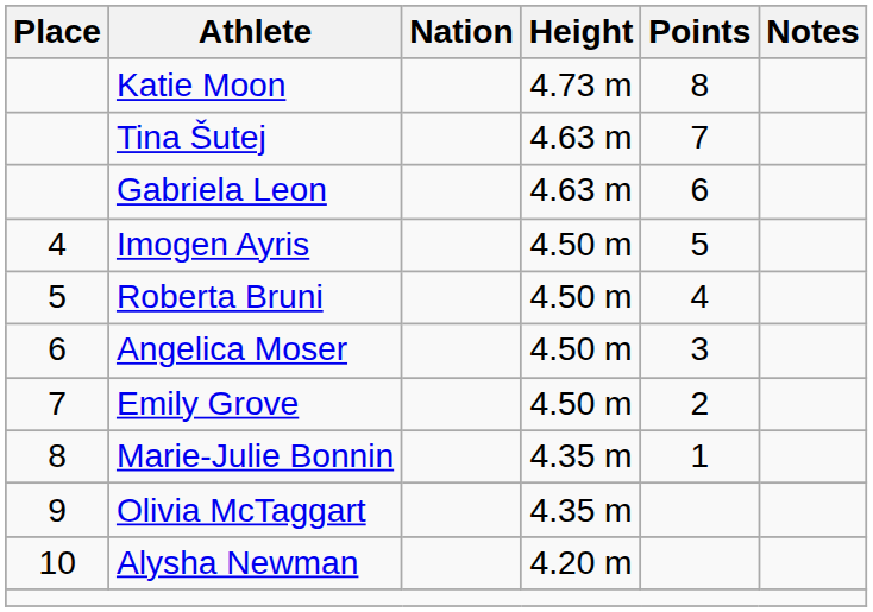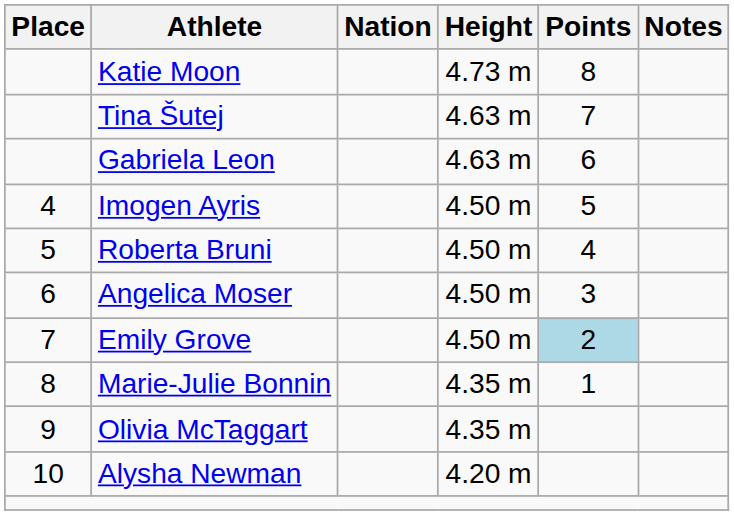Emily Grove | Points: no background -> lightblue background
